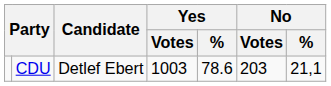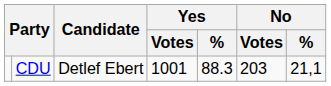CDU | Yes / Votes: 1003 -> 1001
CDU | Yes / %: 78.6 -> 88.3
